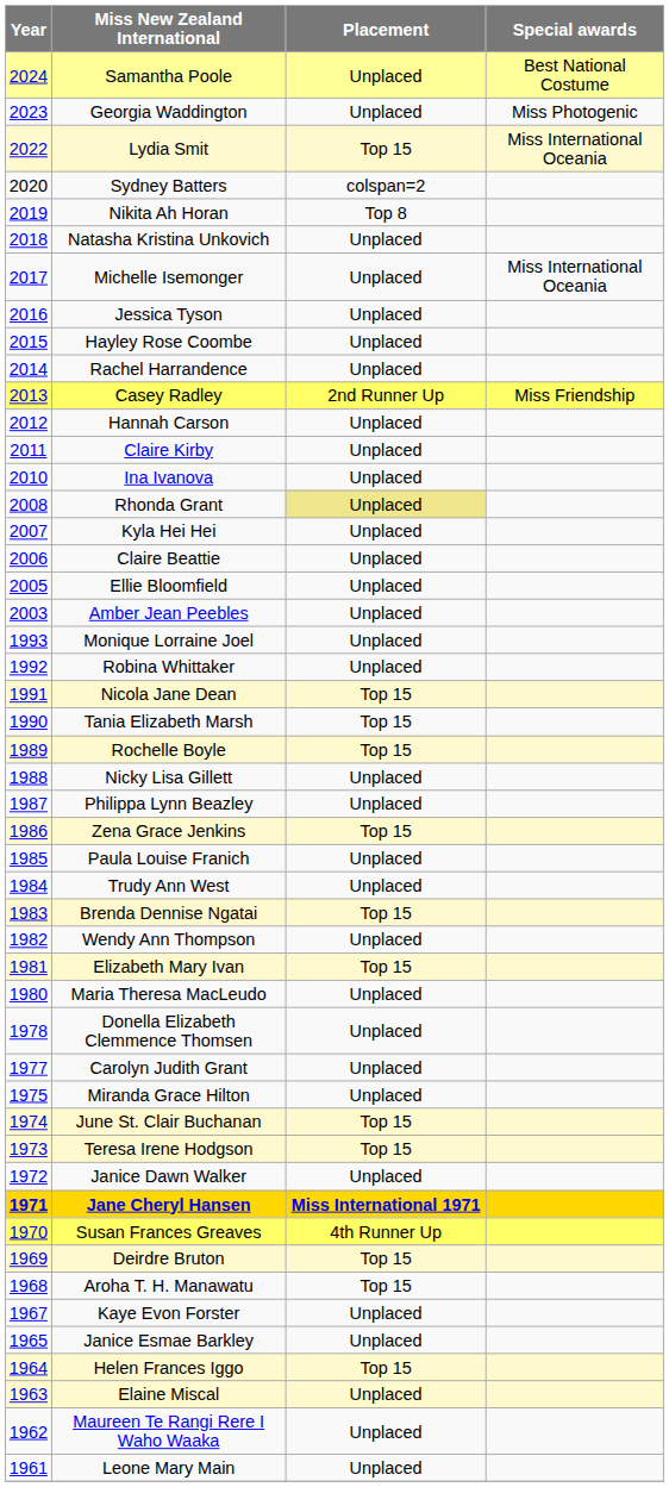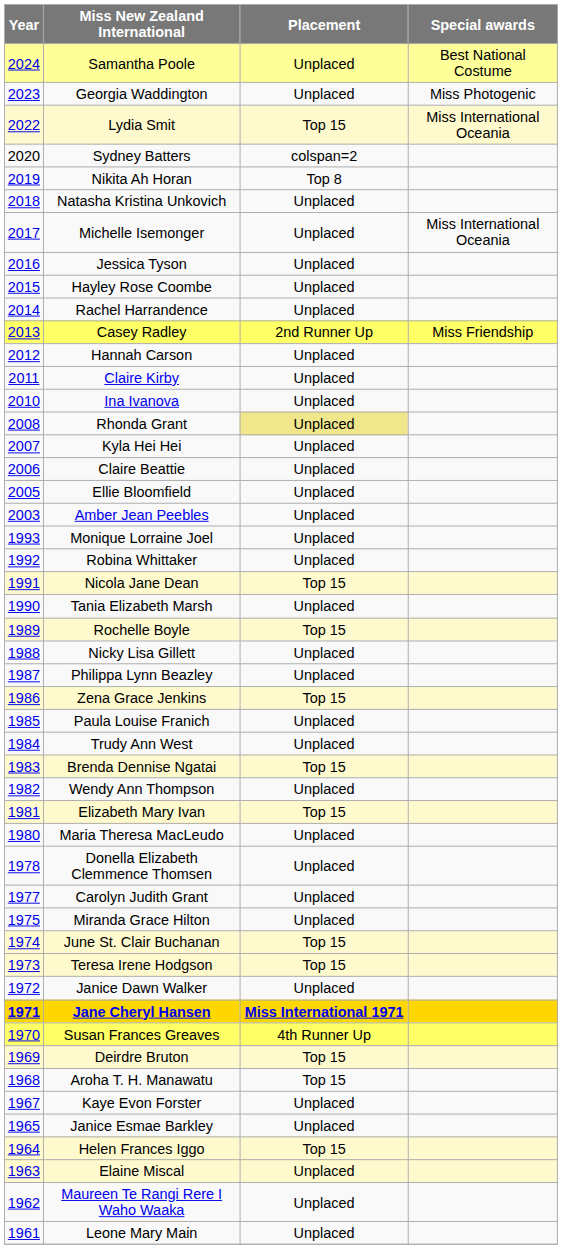Tania Elizabeth Marsh | Placement: Top 15 -> Unplaced
